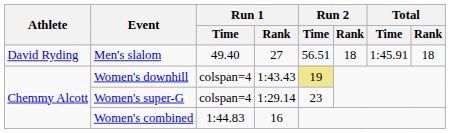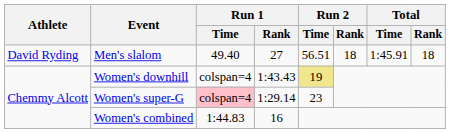Women's super-G | Run 1 / Time: no background -> pink background
